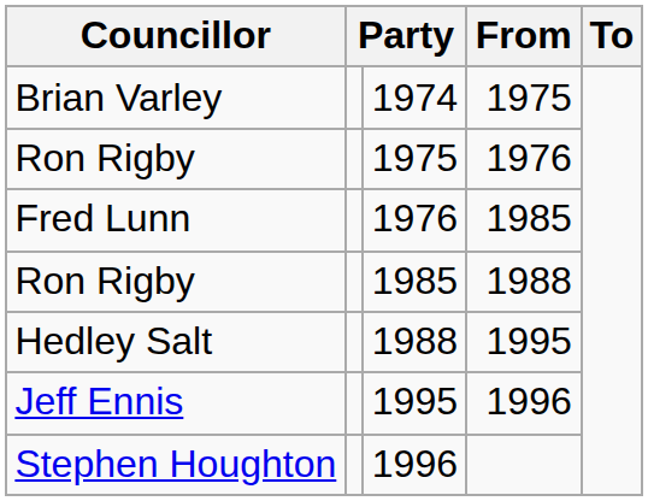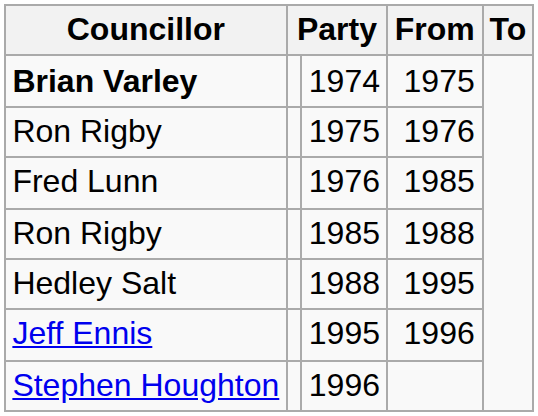1974 | Councillor: normal -> bold
